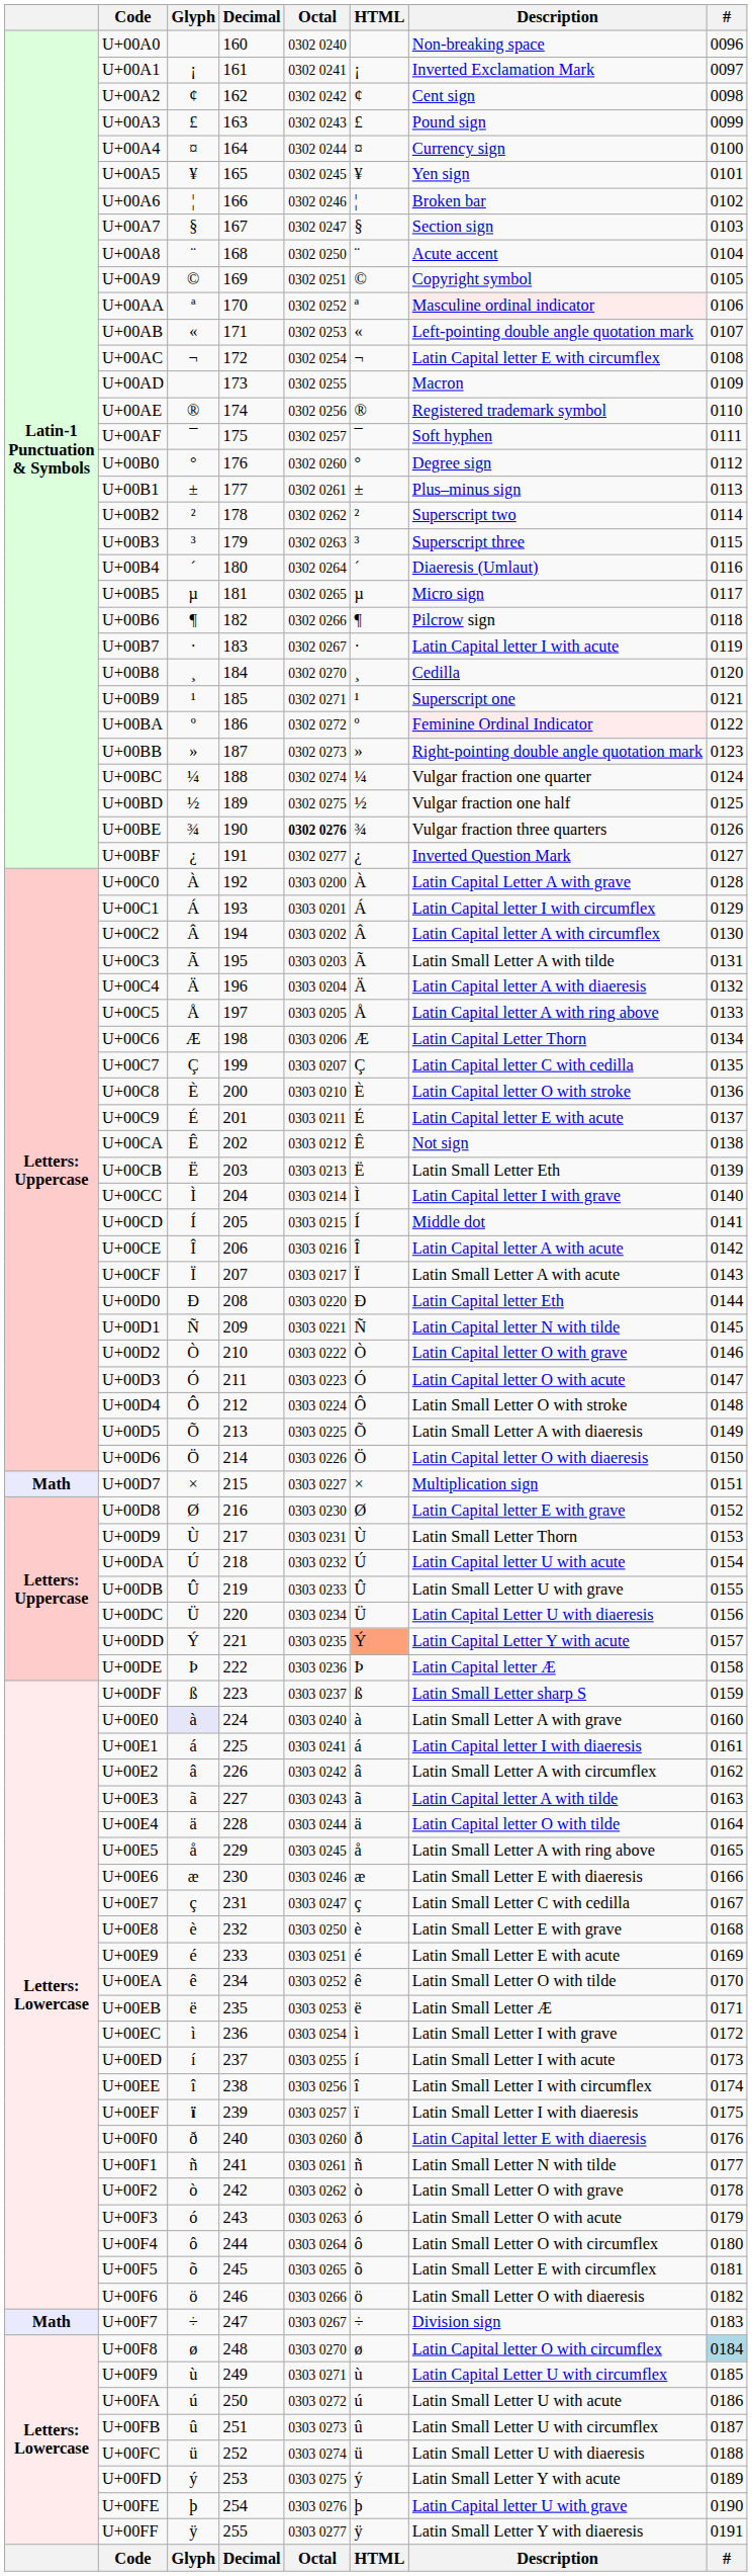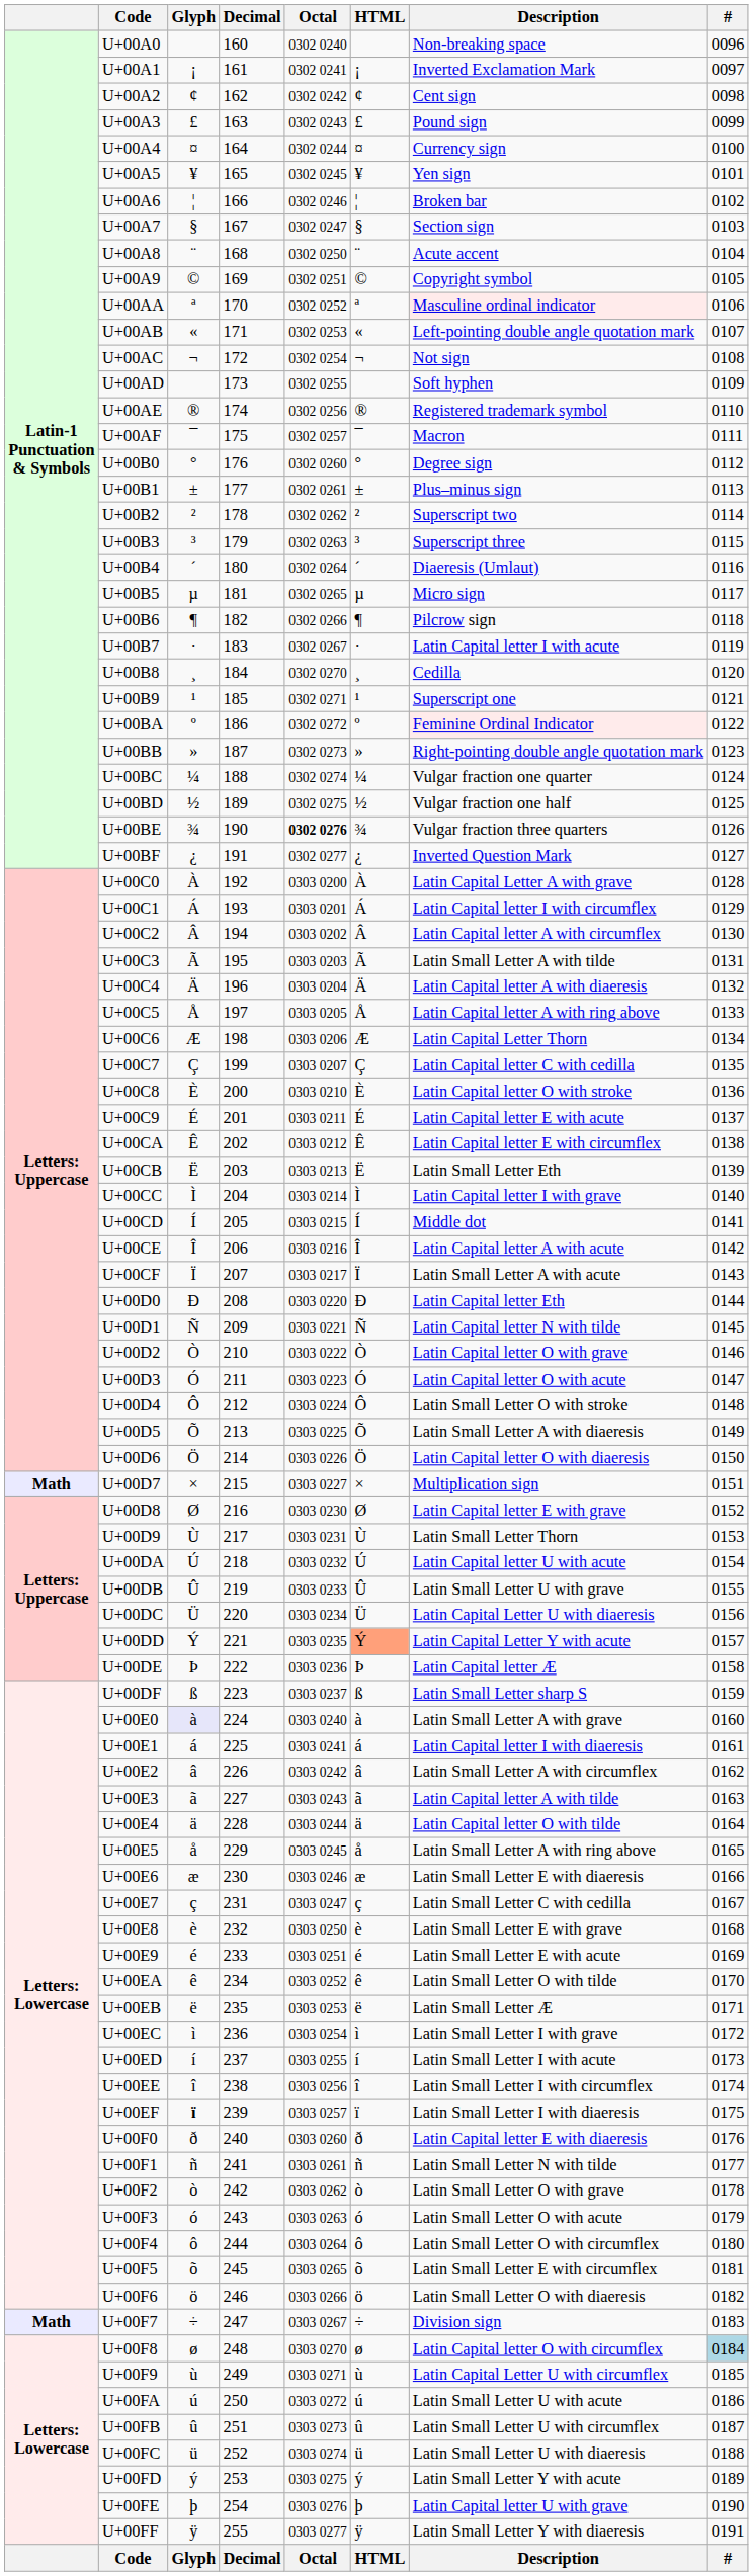U+00AC | Description: Latin Capital letter E with circumflex -> Not sign
U+00AD | Description: Macron -> Soft hyphen
U+00AF | Description: Soft hyphen -> Macron
U+00CA | Description: Not sign -> Latin Capital letter E with circumflex
